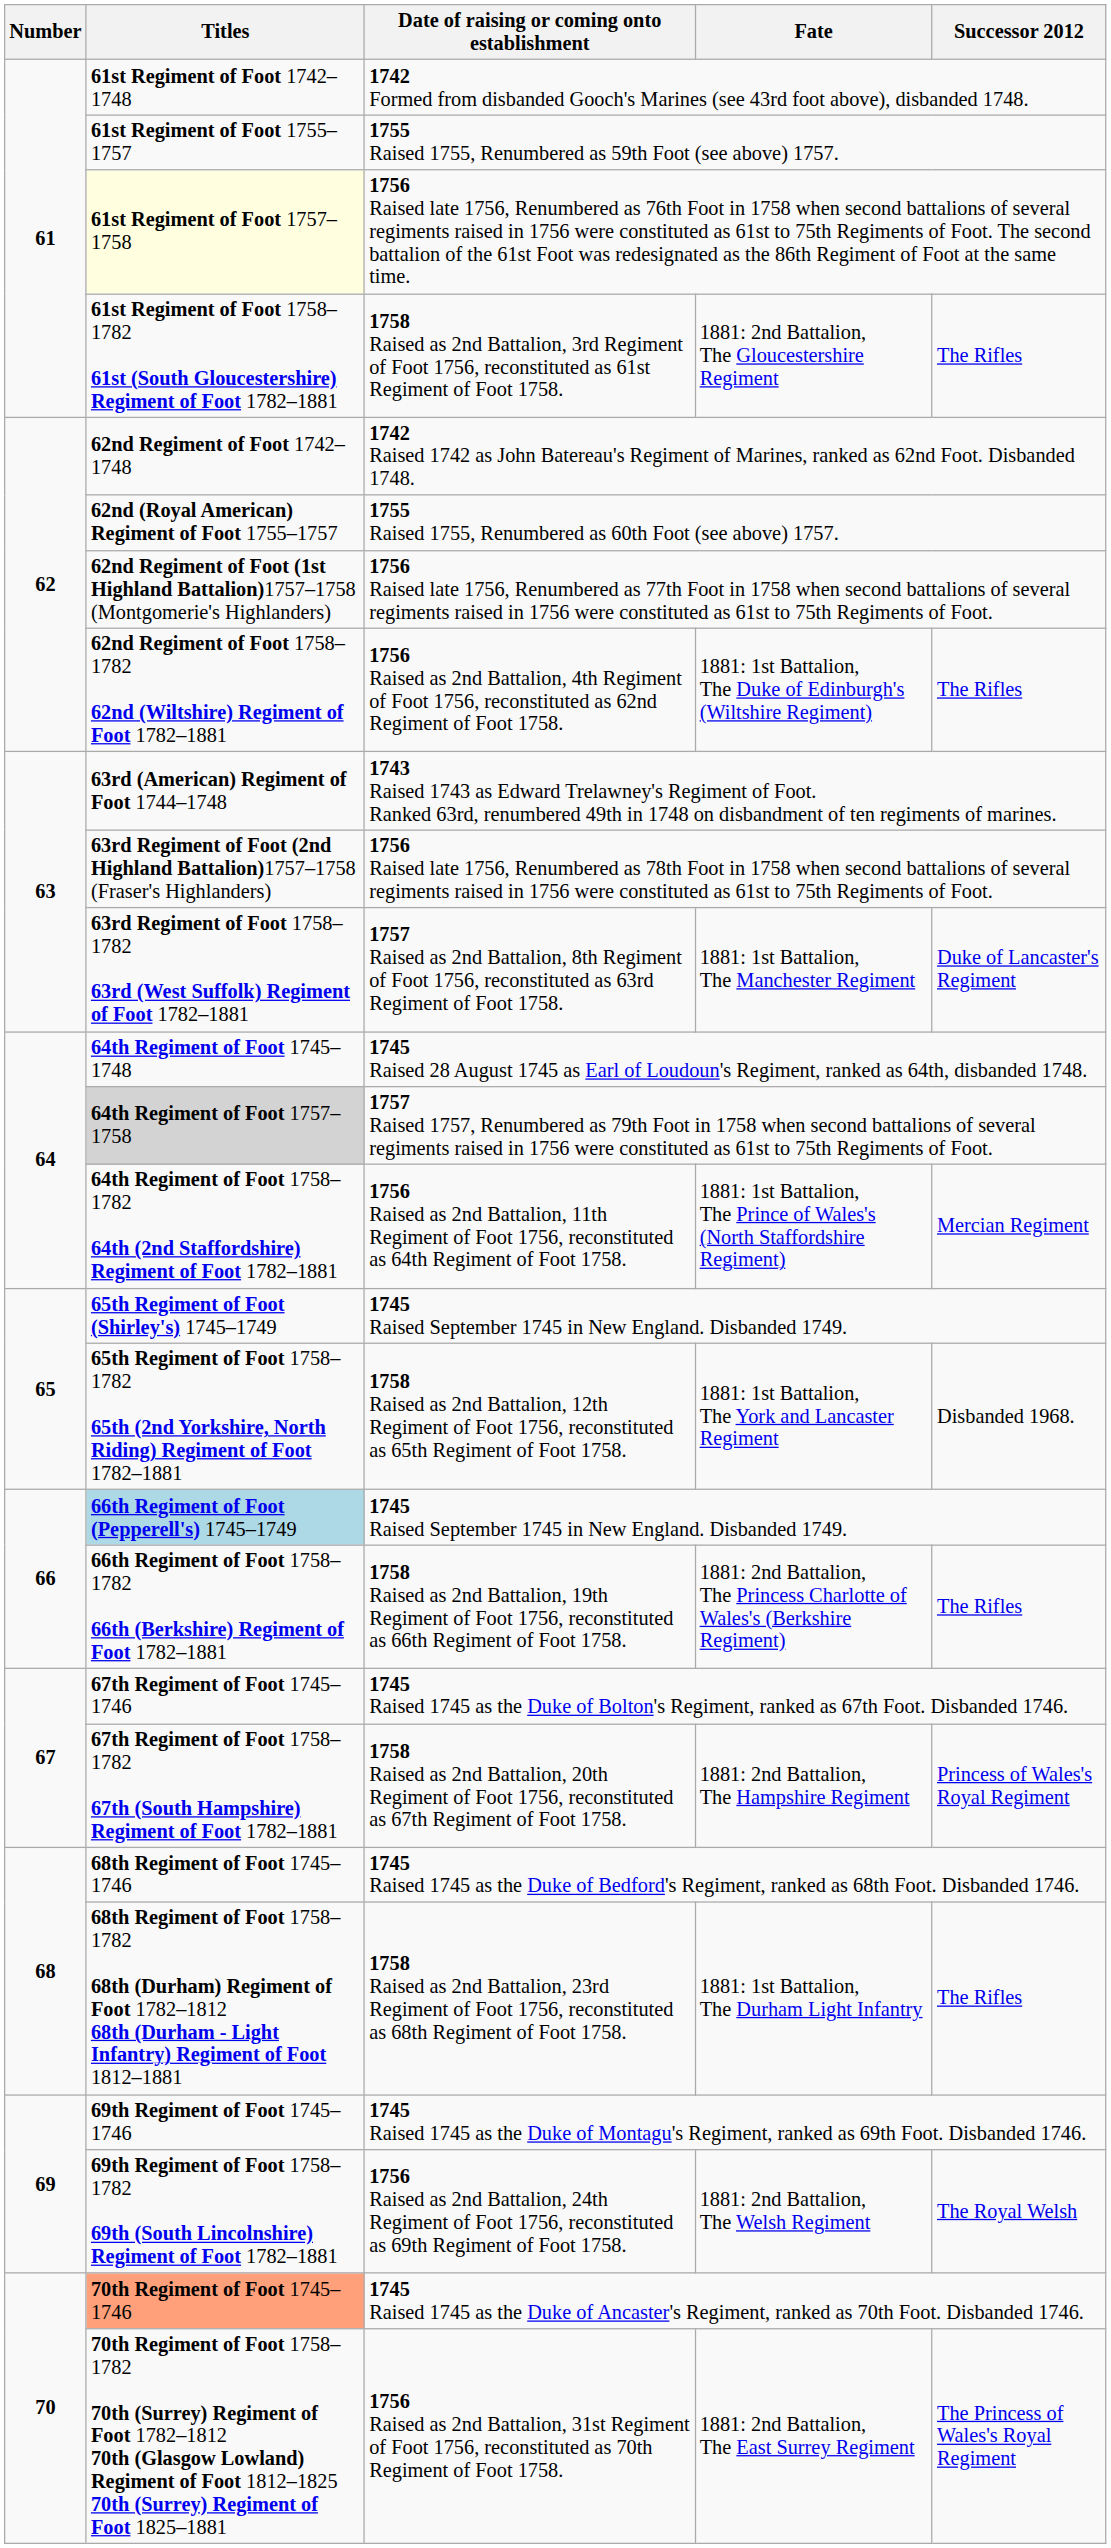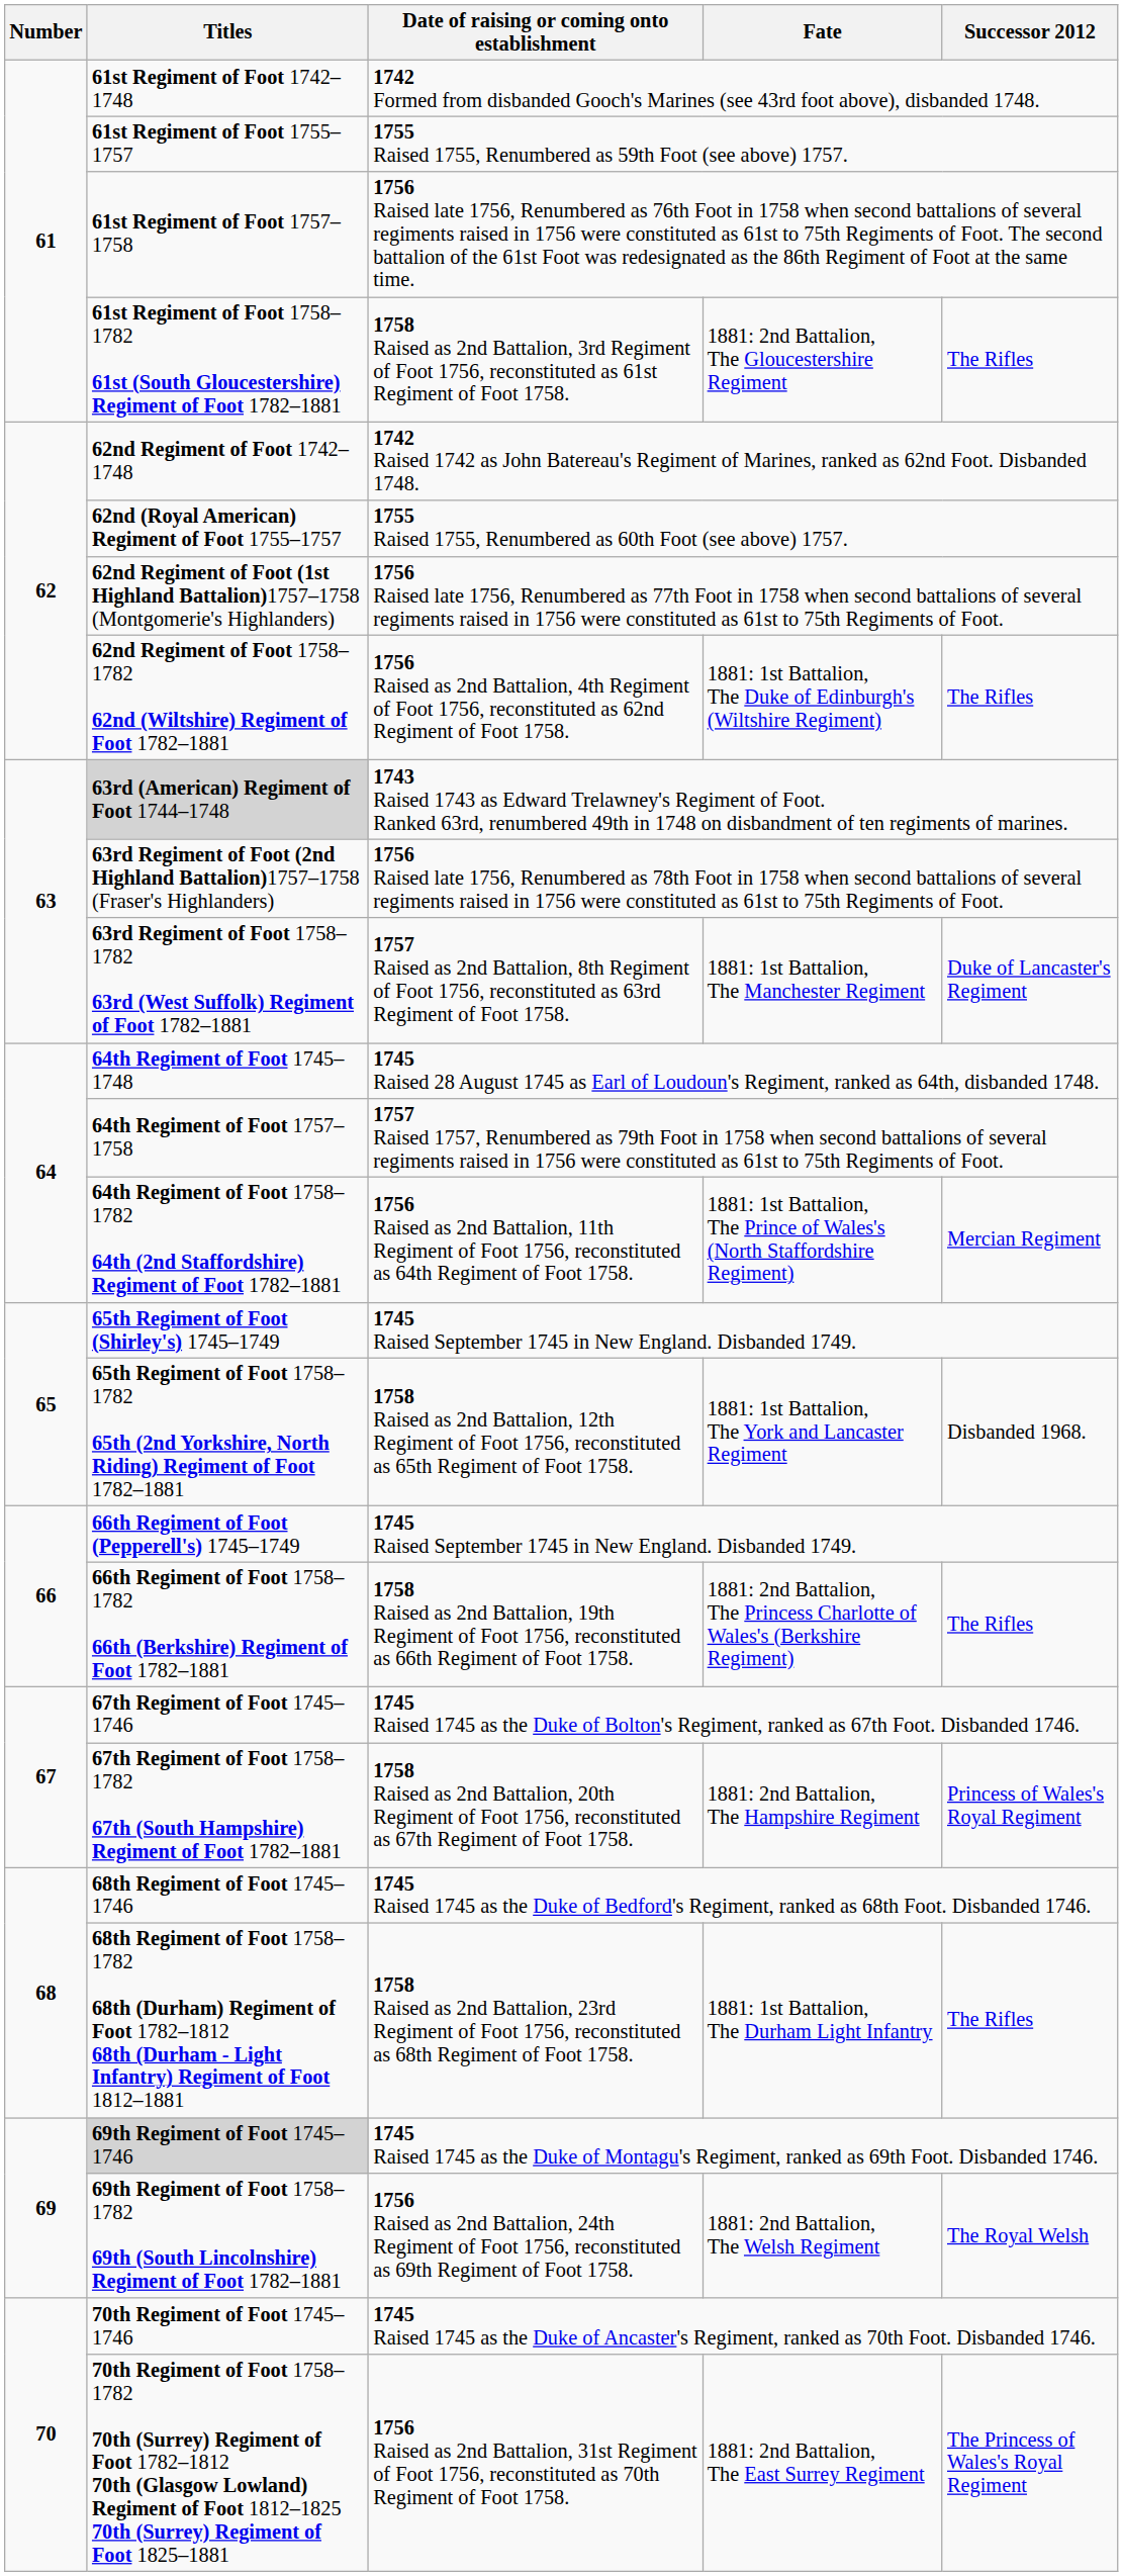61st Regiment of Foot 1757–1758 | Titles: lightyellow background -> no background
63rd (American) Regiment of Foot 1744–1748 | Titles: no background -> lightgrey background
64th Regiment of Foot 1757–1758 | Titles: lightgrey background -> no background
66th Regiment of Foot (Pepperell's) 1745–1749 | Titles: lightblue background -> no background
69th Regiment of Foot 1745–1746 | Titles: no background -> lightgrey background
70th Regiment of Foot 1745–1746 | Titles: lightsalmon background -> no background
